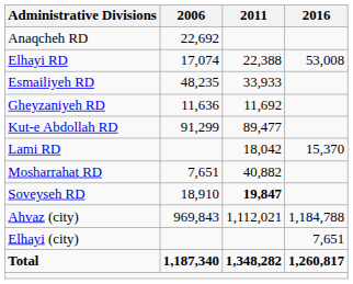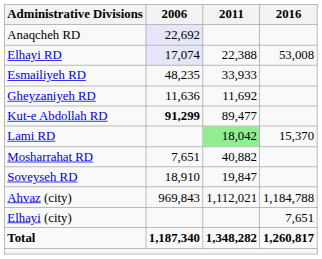Anaqcheh RD | 2006: no background -> lavender background
Elhayi RD | 2006: no background -> lavender background
Kut-e Abdollah RD | 2006: normal -> bold
Lami RD | 2011: no background -> lightgreen background
Soveyseh RD | 2011: bold -> normal
